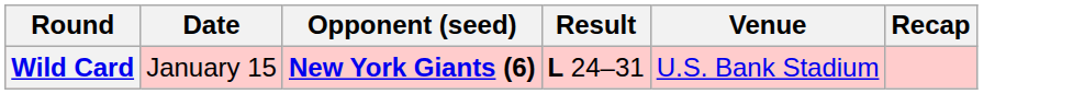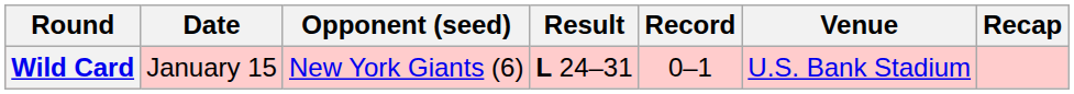+ column: Record | 0–1
Wild Card | Opponent (seed): bold -> normal
